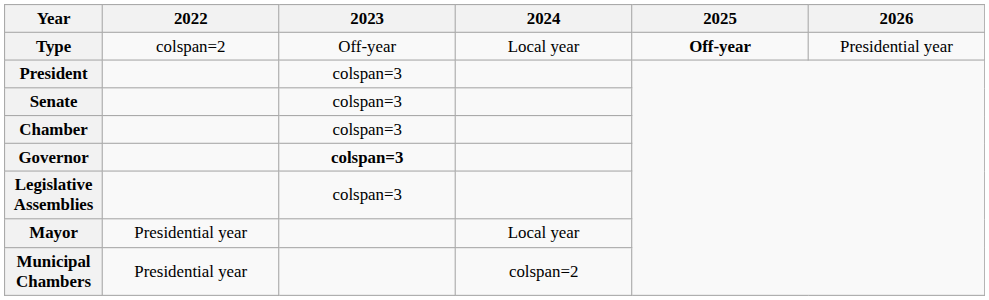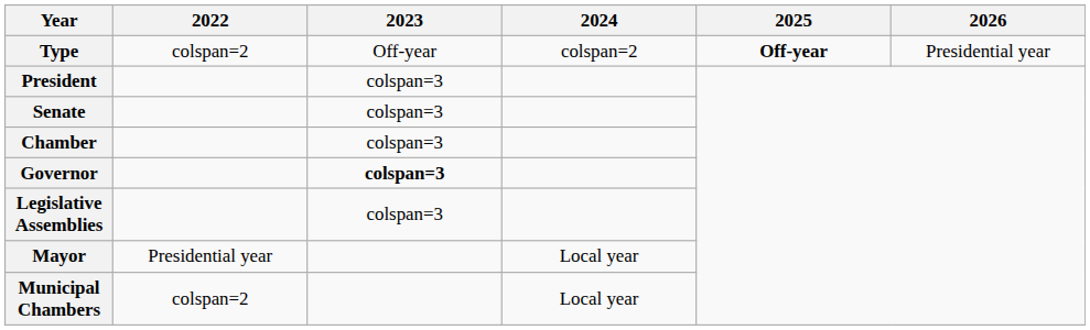Type | 2024: Local year -> colspan=2
Municipal Chambers | 2022: Presidential year -> colspan=2
Municipal Chambers | 2024: colspan=2 -> Local year
